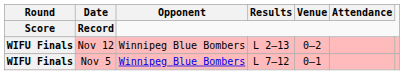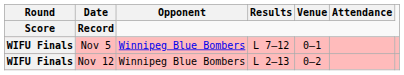rows swapped: Nov 5 <-> Nov 12
